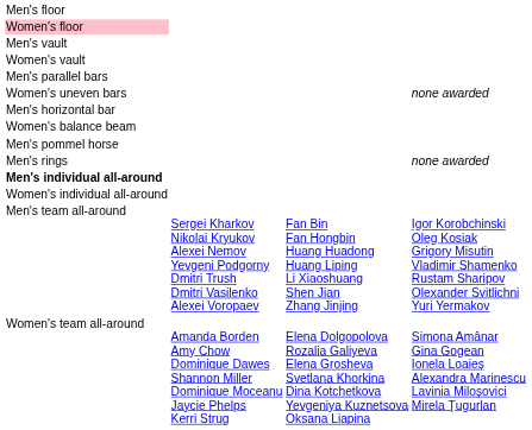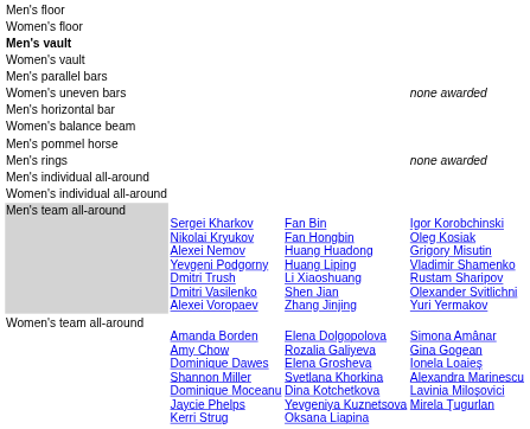Women's floor | column 1: pink background -> no background
Men's vault | column 1: normal -> bold
Men's individual all-around | column 1: bold -> normal
Men's team all-around | column 1: no background -> lightgrey background
